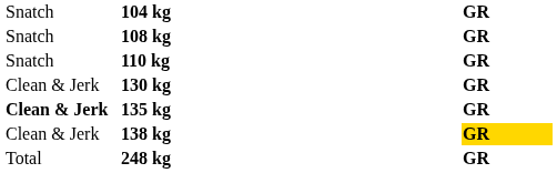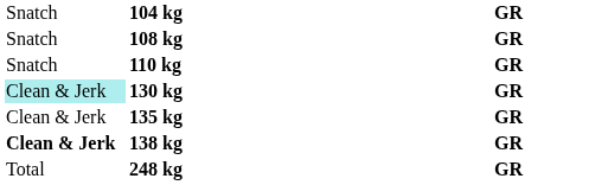130 kg | column 1: no background -> paleturquoise background
135 kg | column 1: bold -> normal
138 kg | column 1: normal -> bold
138 kg | column 3: gold background -> no background
